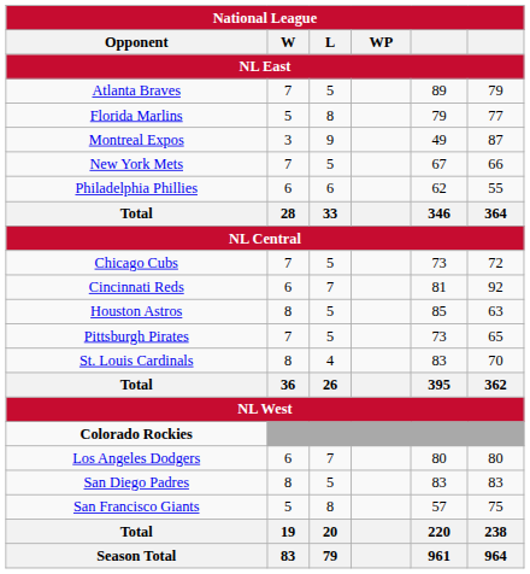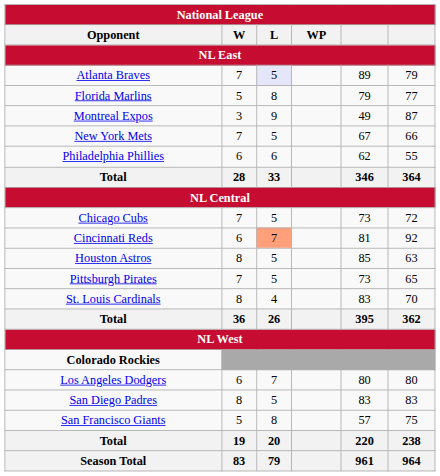Atlanta Braves | L: no background -> lavender background
Cincinnati Reds | L: no background -> lightsalmon background
